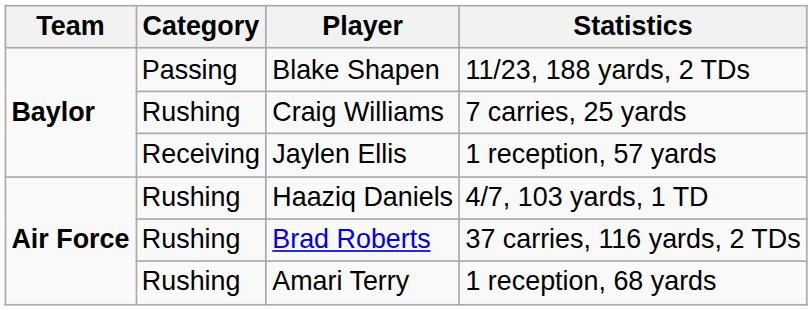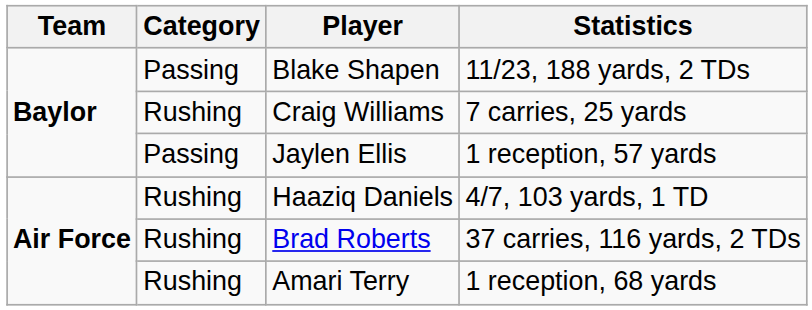Jaylen Ellis | Category: Receiving -> Passing
